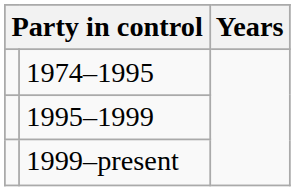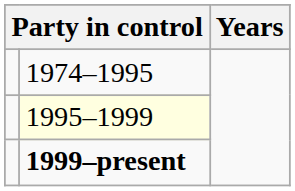1995–1999 | column 2: no background -> lightyellow background
1999–present | column 2: normal -> bold
